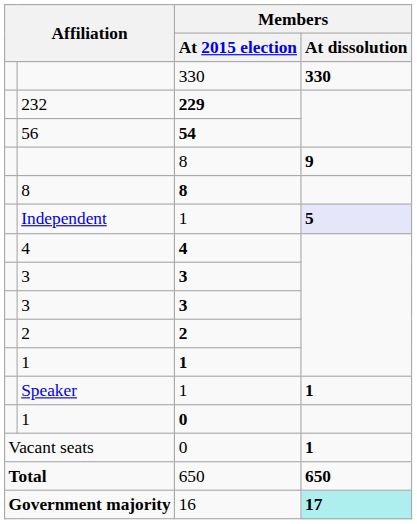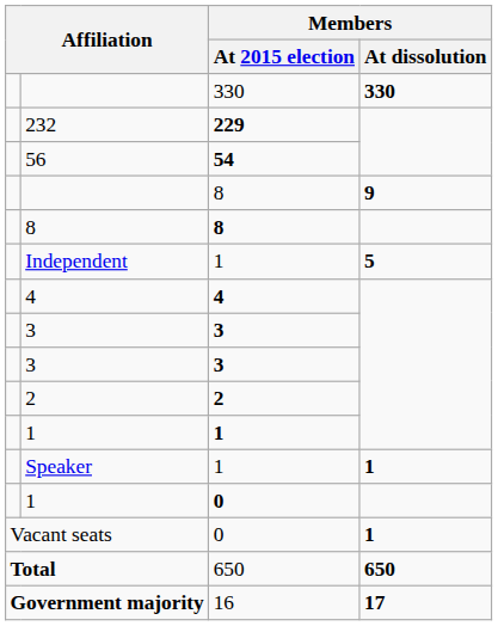Independent | Members / At dissolution: lavender background -> no background
Government majority | Members / At dissolution: paleturquoise background -> no background
